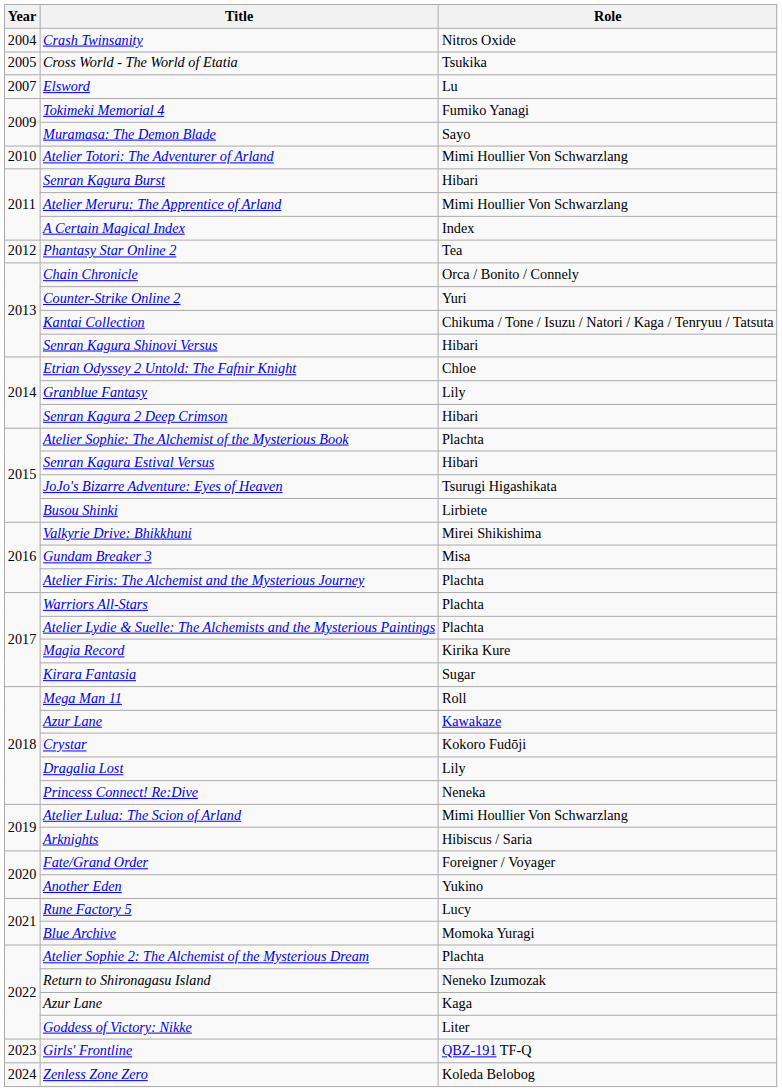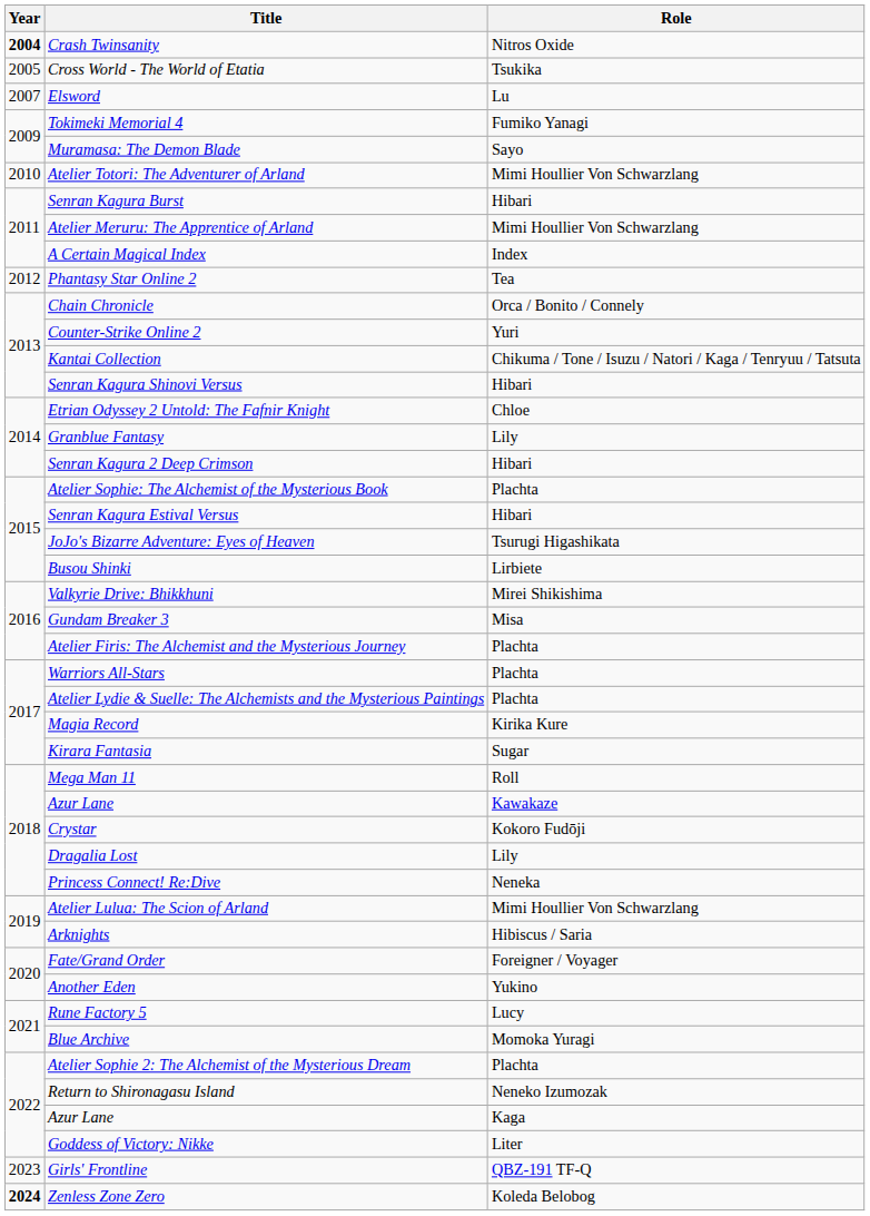Crash Twinsanity | Year: normal -> bold
Zenless Zone Zero | Year: normal -> bold
